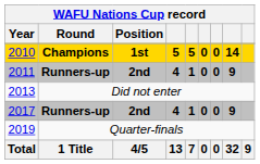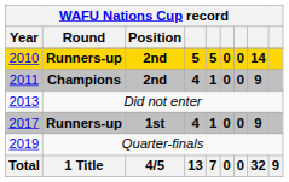2010 | Round: Champions -> Runners-up
2010 | Position: 1st -> 2nd
2011 | Round: Runners-up -> Champions
2017 | Position: 2nd -> 1st
